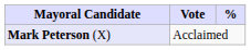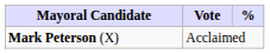Mark Peterson (X) | Mayoral Candidate: lavender background -> no background
